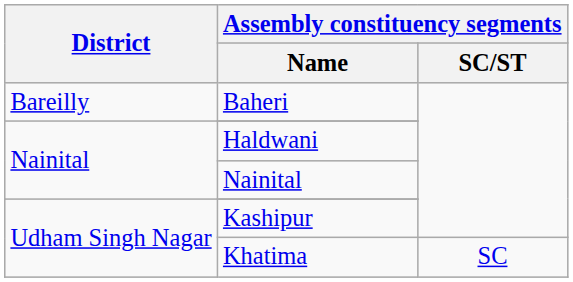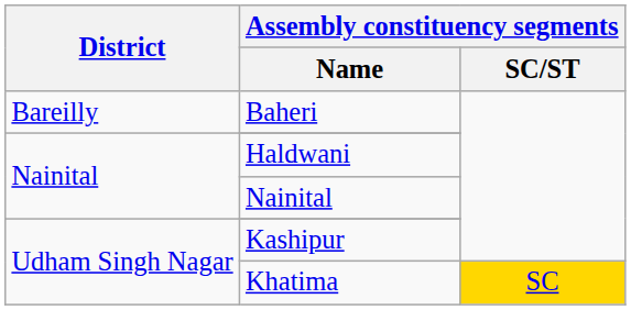Khatima | Assembly constituency segments / SC/ST: no background -> gold background
